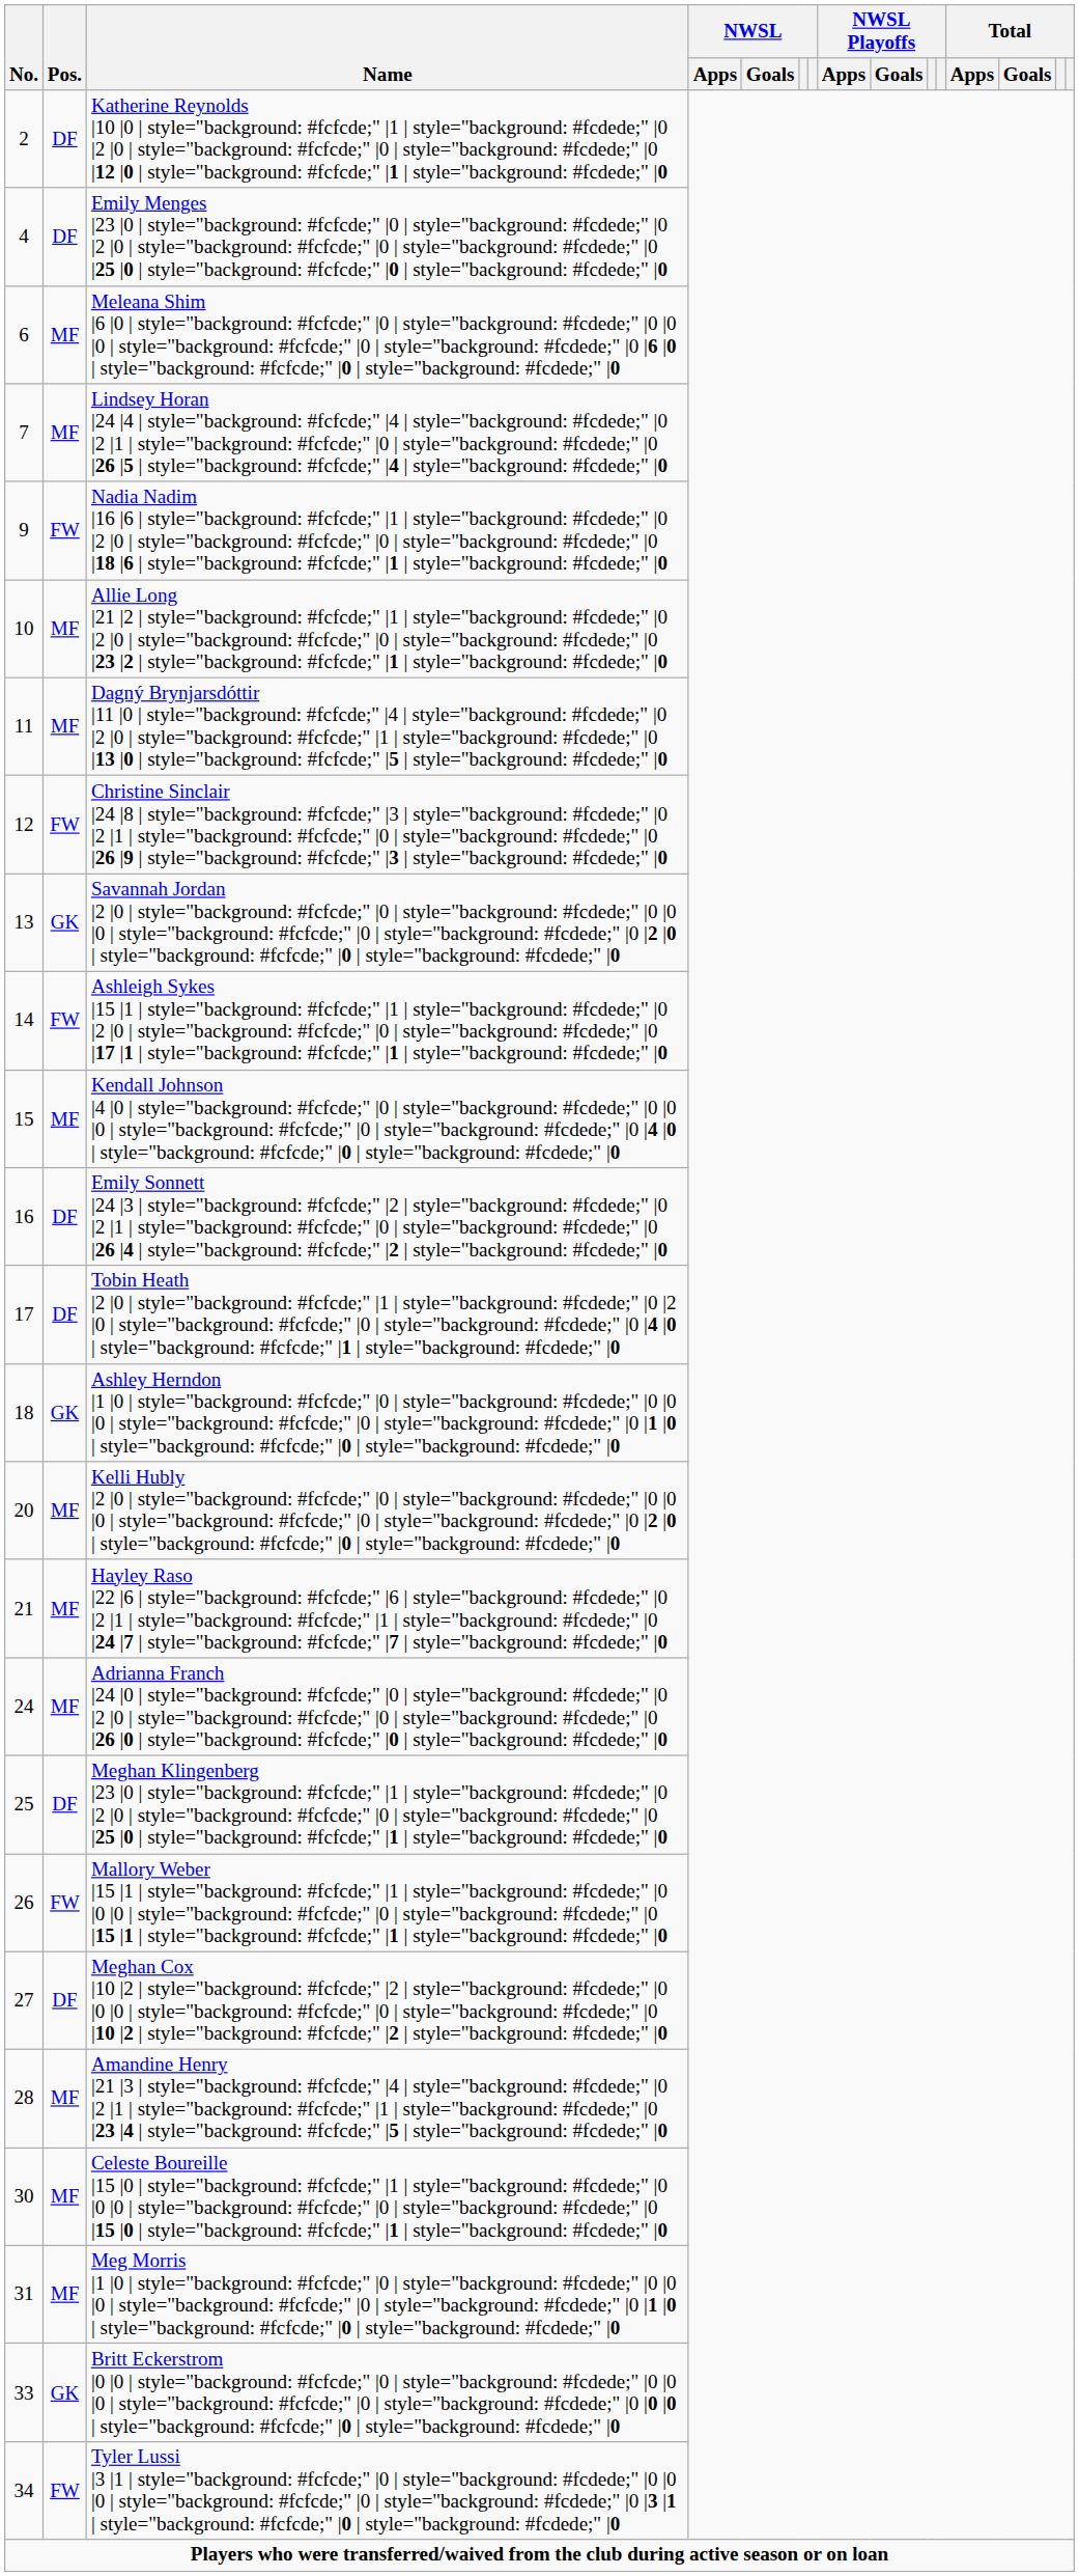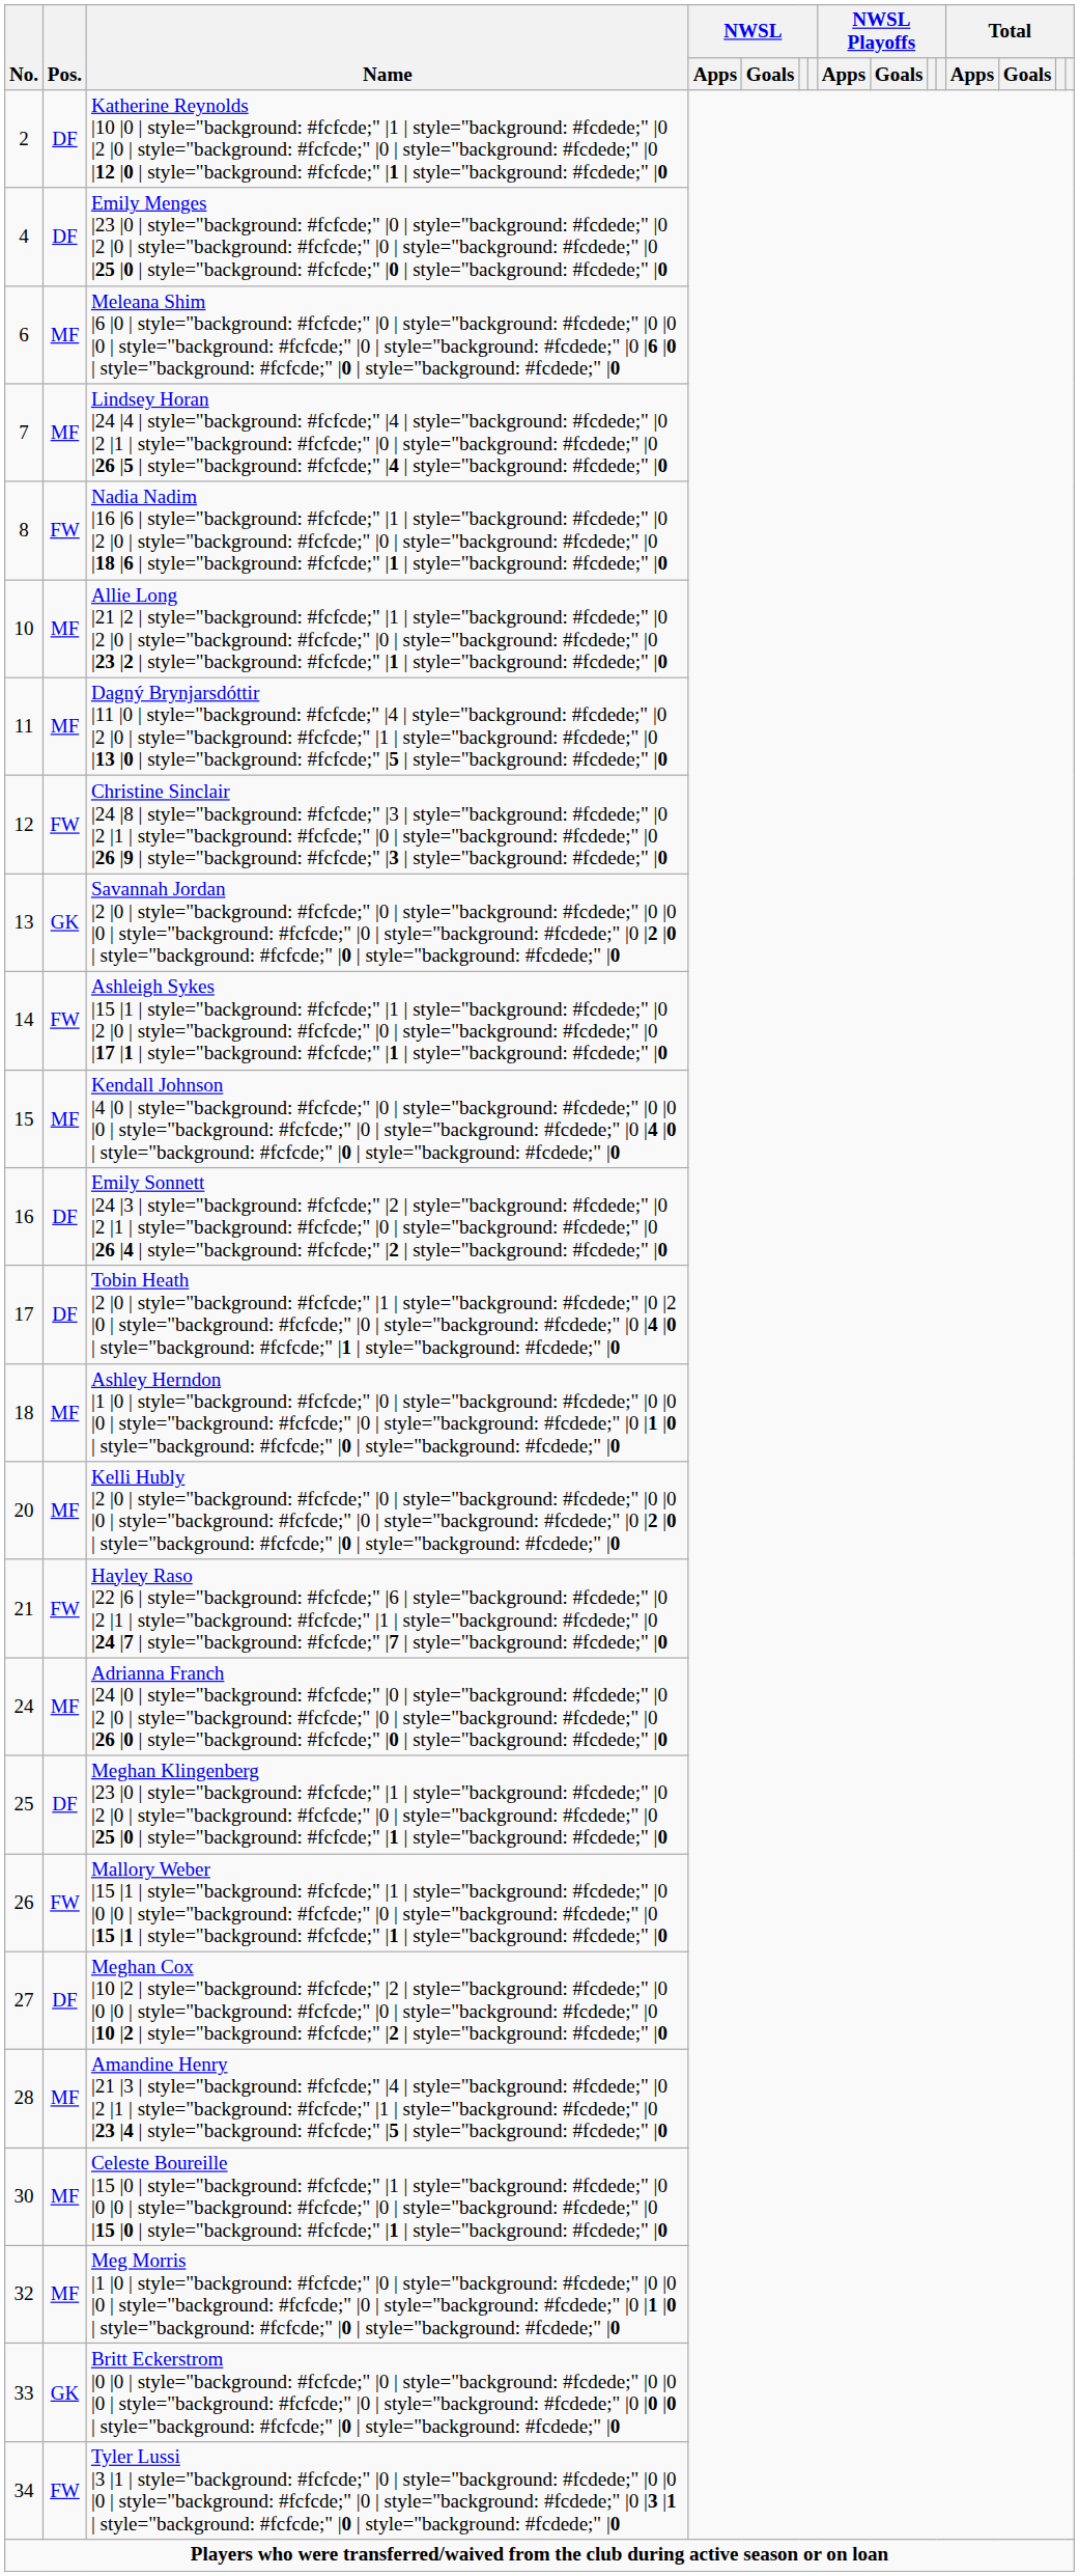row 7 | No.: 9 -> 8
row 16 | Pos.: GK -> MF
row 18 | Pos.: MF -> FW
row 25 | No.: 31 -> 32
